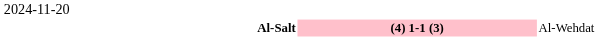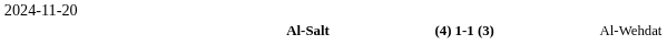Al-Salt | column 2: pink background -> no background
